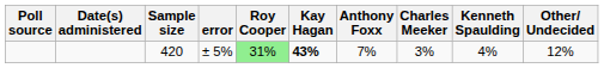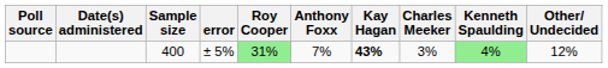columns swapped: Anthony Foxx <-> Kay Hagan
row 2 | Sample size: 420 -> 400
row 2 | Kenneth Spaulding: no background -> lightgreen background
